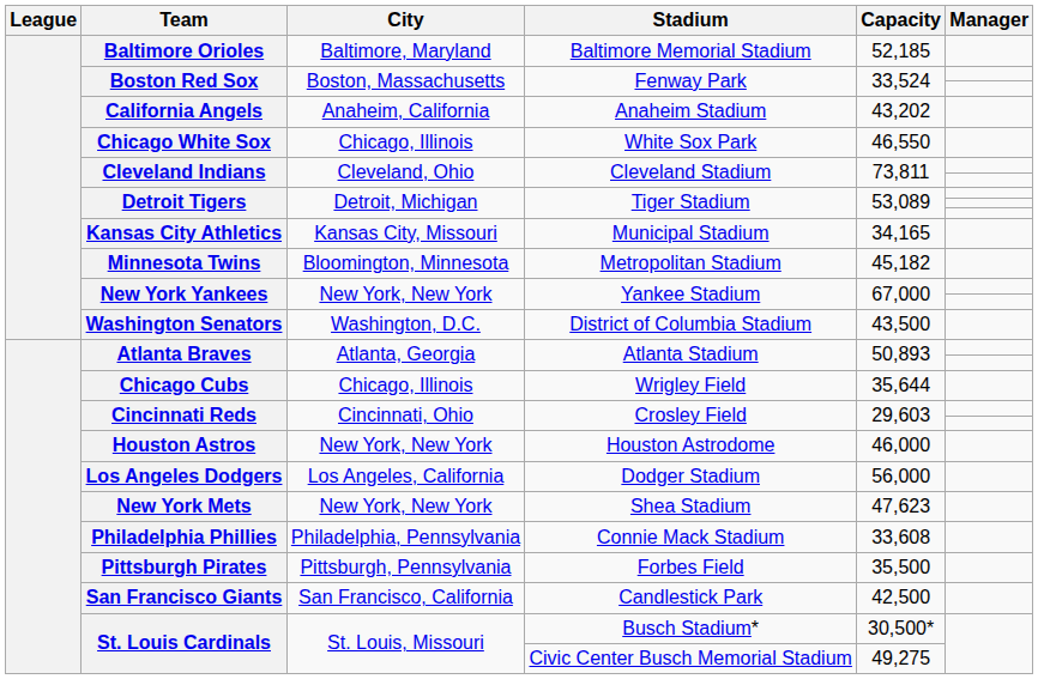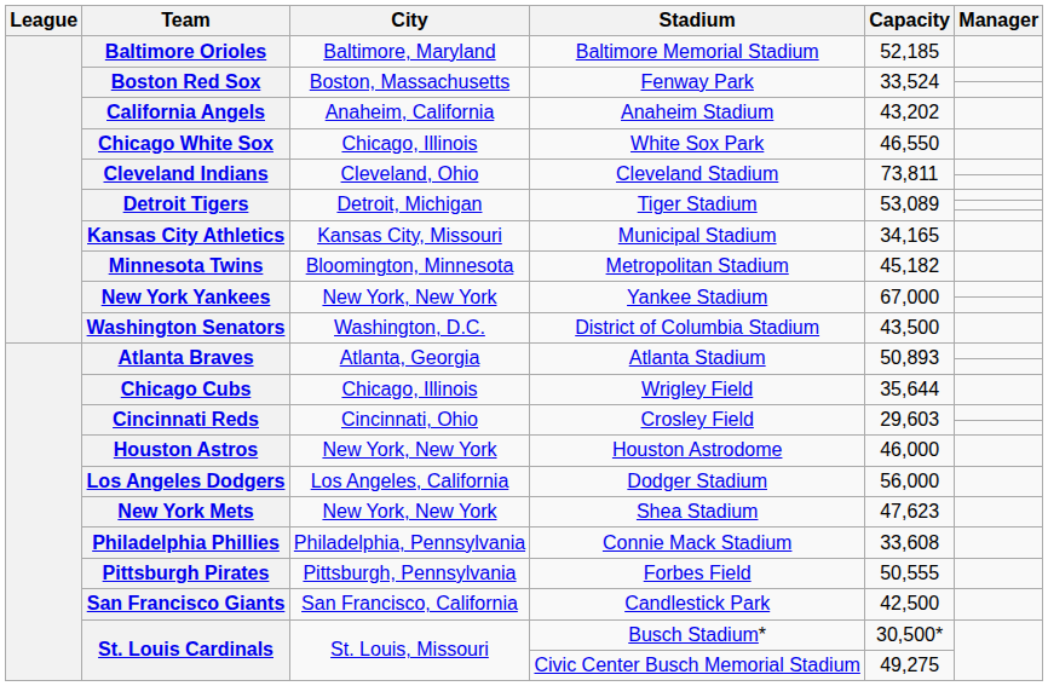Forbes Field | Capacity: 35,500 -> 50,555
